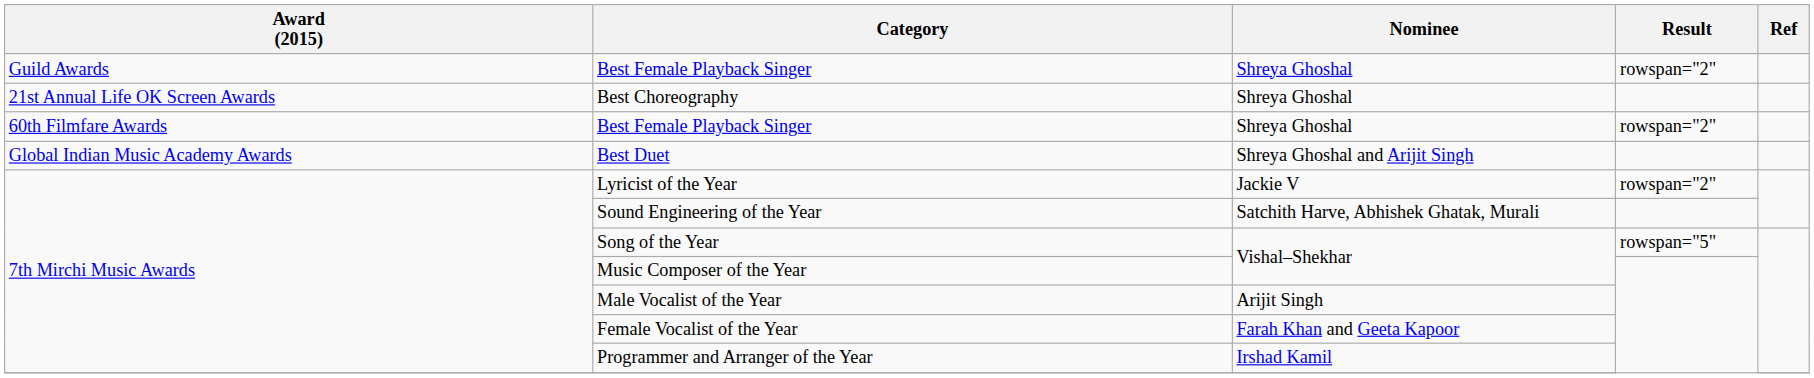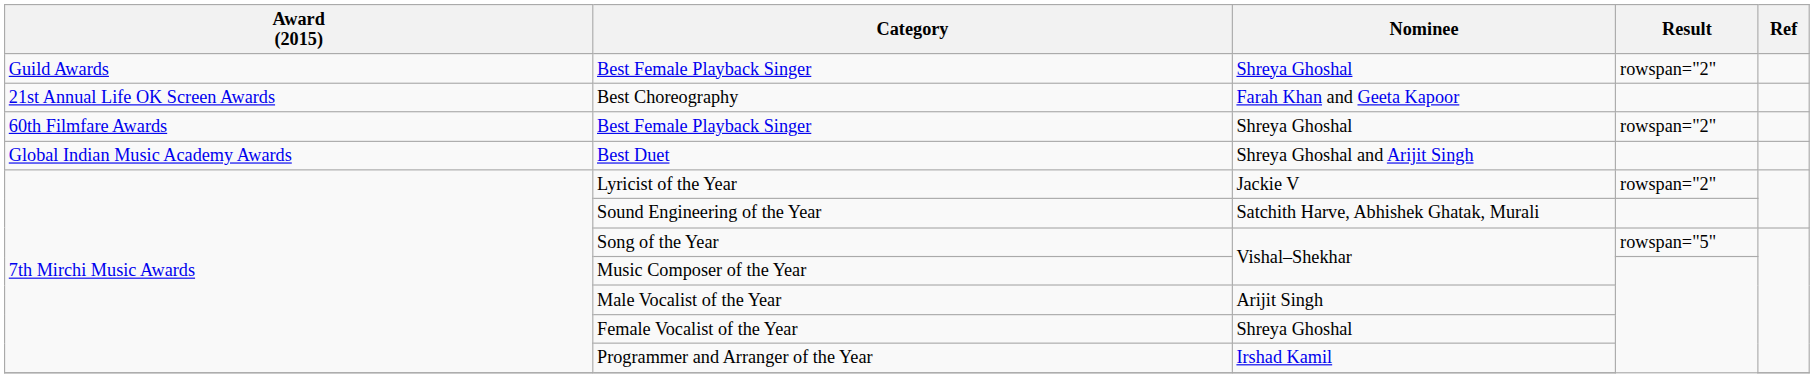Best Choreography | Nominee: Shreya Ghoshal -> Farah Khan and Geeta Kapoor
Female Vocalist of the Year | Nominee: Farah Khan and Geeta Kapoor -> Shreya Ghoshal
